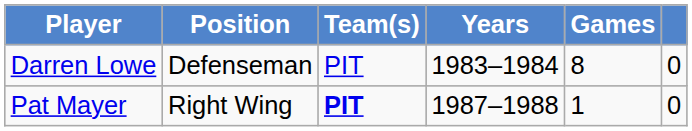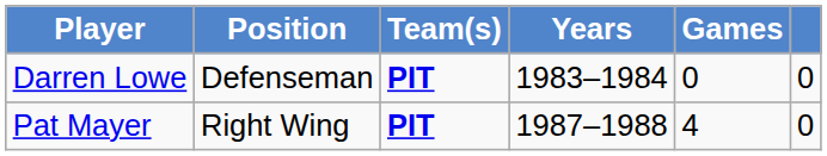Darren Lowe | Team(s): normal -> bold
Darren Lowe | Games: 8 -> 0
Pat Mayer | Games: 1 -> 4
